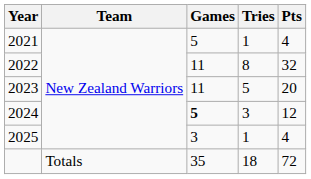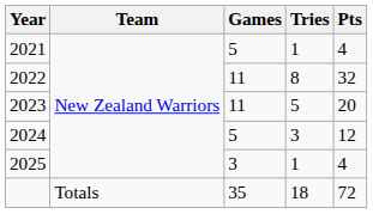2024 | Games: bold -> normal
